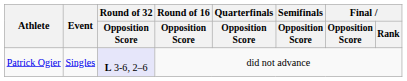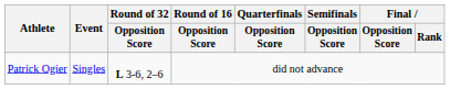Patrick Ogier | Round of 32 / Opposition Score: lavender background -> no background
